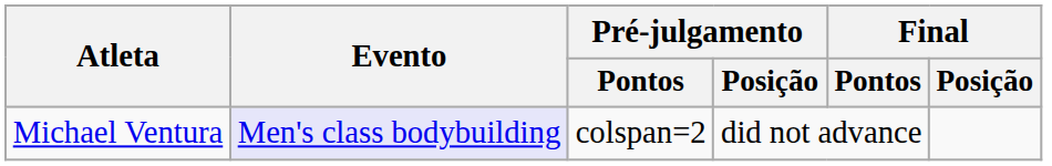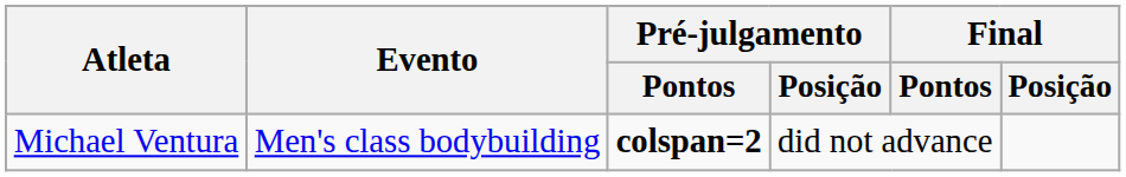Michael Ventura | Evento: lavender background -> no background
Michael Ventura | Pré-julgamento / Pontos: normal -> bold
